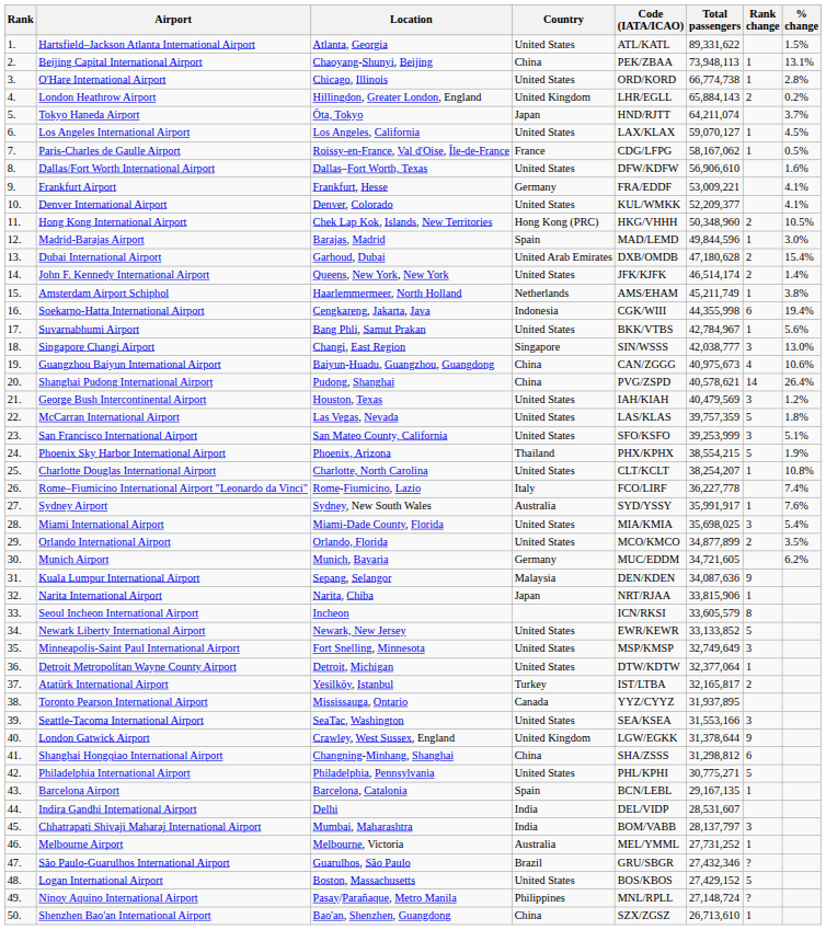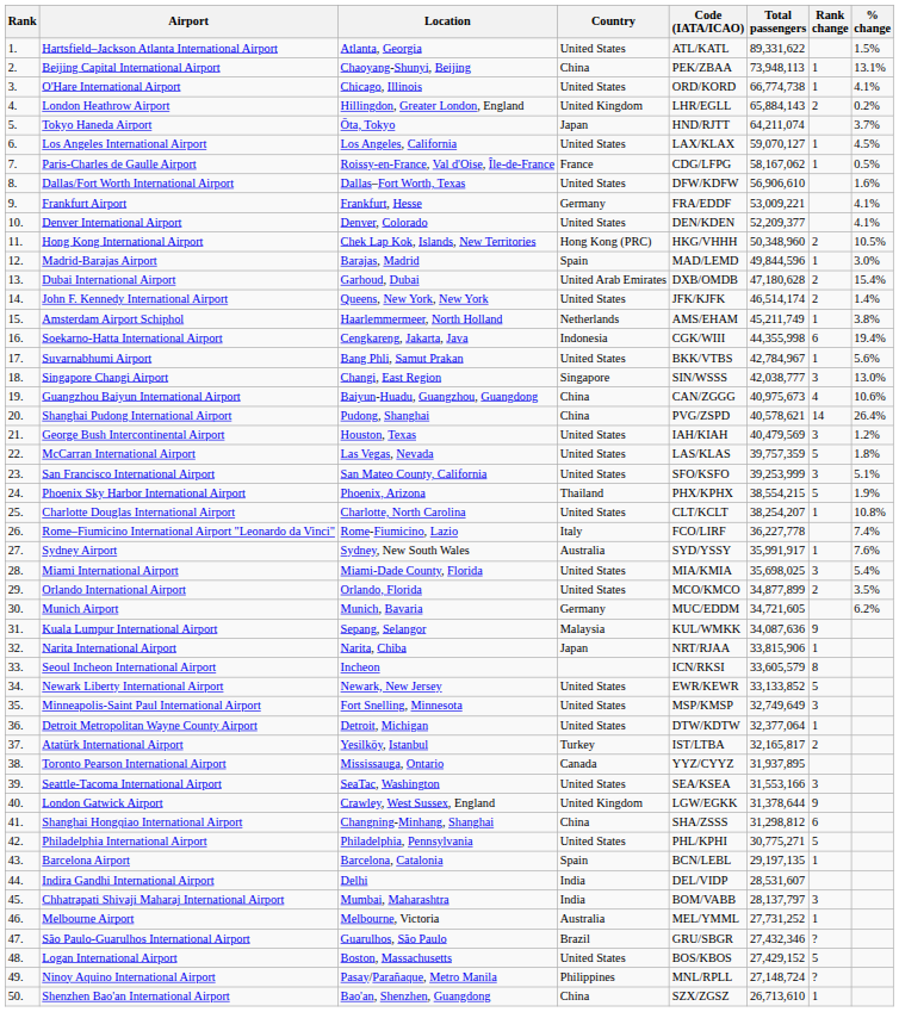O'Hare International Airport | % change: 2.8% -> 4.1%
Denver International Airport | Code (IATA/ICAO): KUL/WMKK -> DEN/KDEN
Kuala Lumpur International Airport | Code (IATA/ICAO): DEN/KDEN -> KUL/WMKK
Barcelona Airport | Total passengers: 29,167,135 -> 29,197,135
